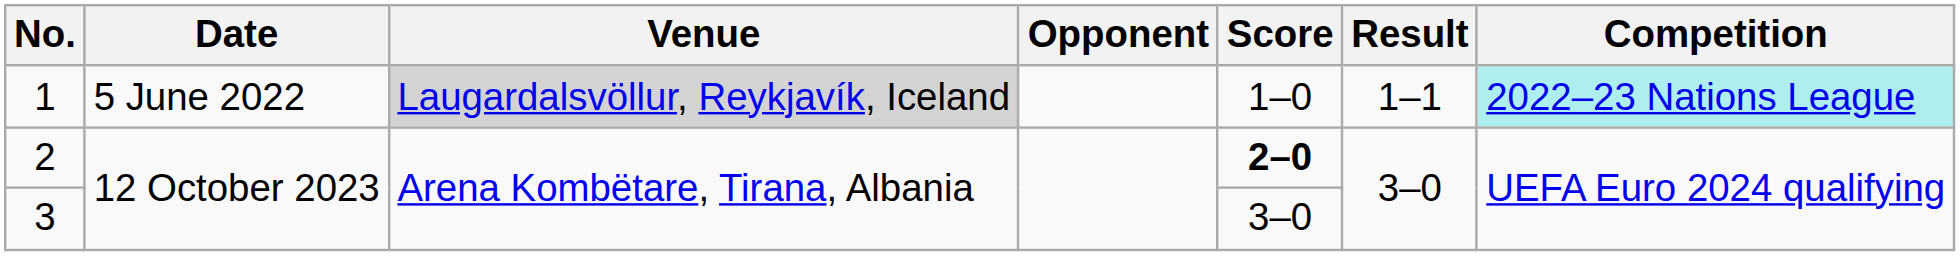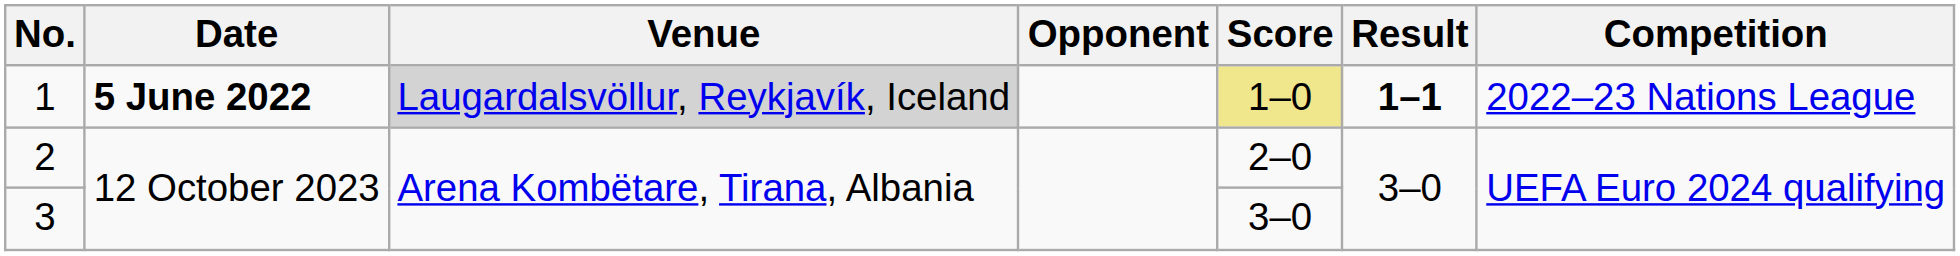1 | Date: normal -> bold
1 | Score: no background -> khaki background
1 | Result: normal -> bold
1 | Competition: paleturquoise background -> no background
2 | Score: bold -> normal
